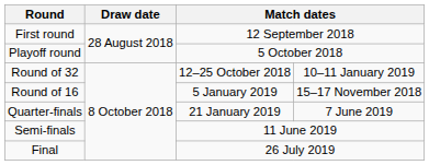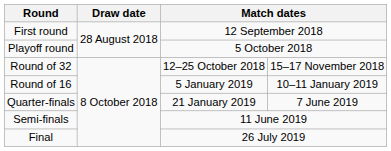Round of 32 | column 4: 10–11 January 2019 -> 15–17 November 2018
Round of 16 | column 4: 15–17 November 2018 -> 10–11 January 2019
